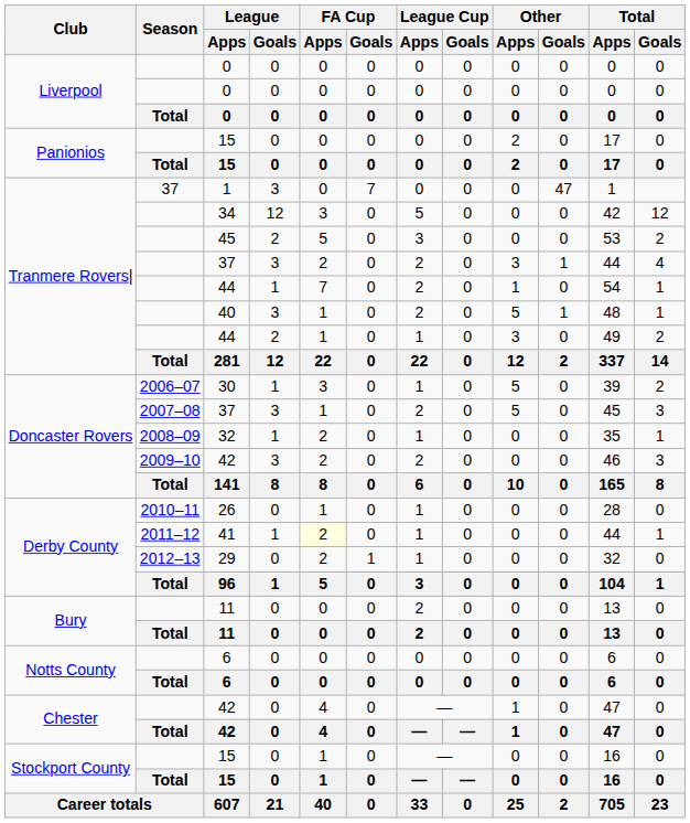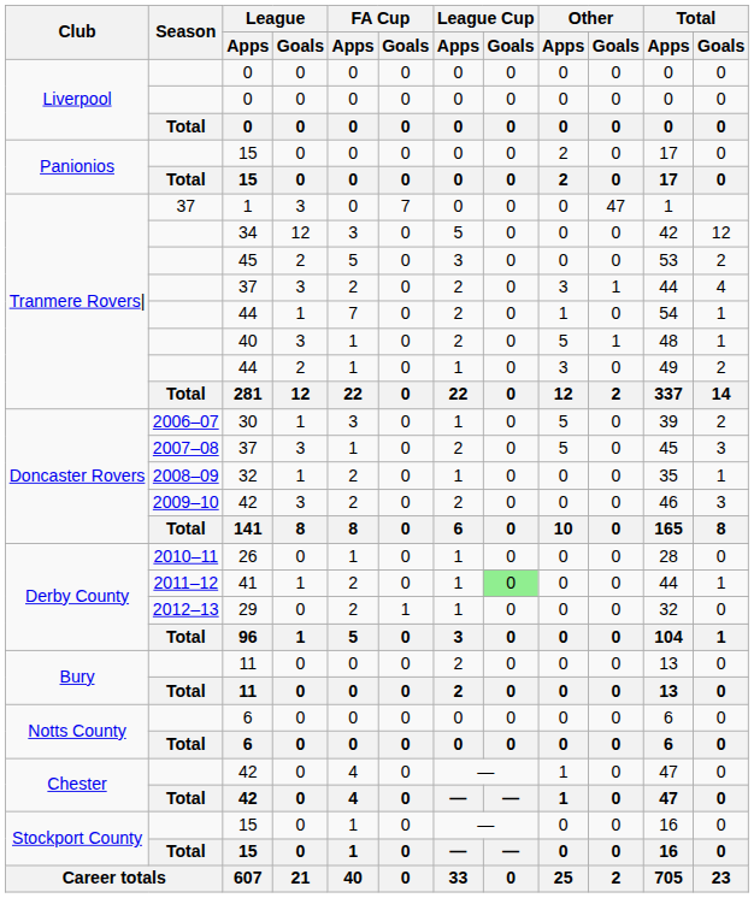41 | FA Cup / Apps: lightyellow background -> no background
41 | League Cup / Goals: no background -> lightgreen background
